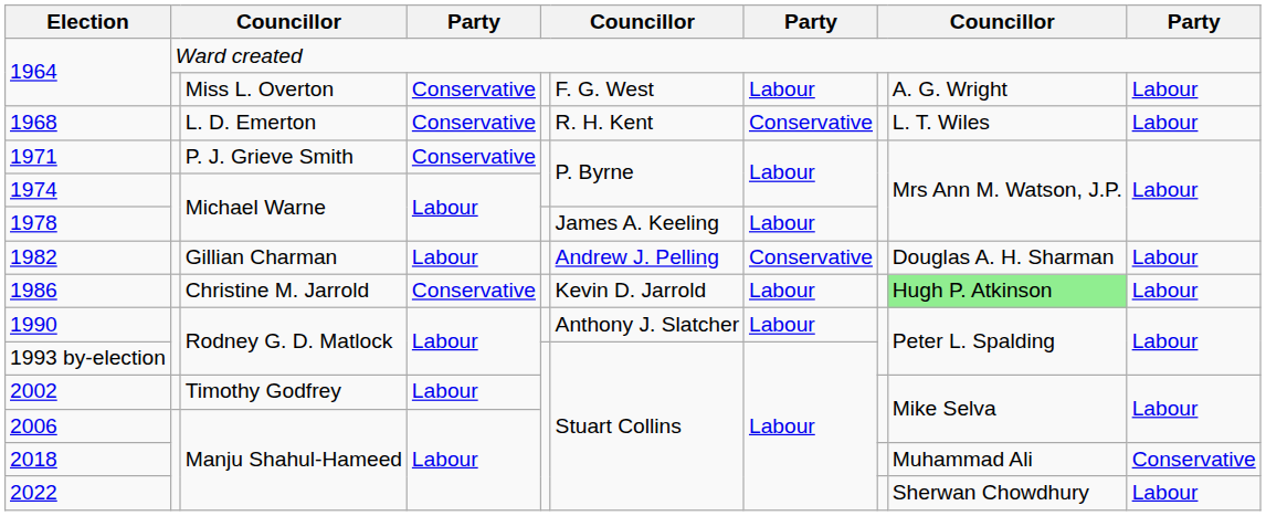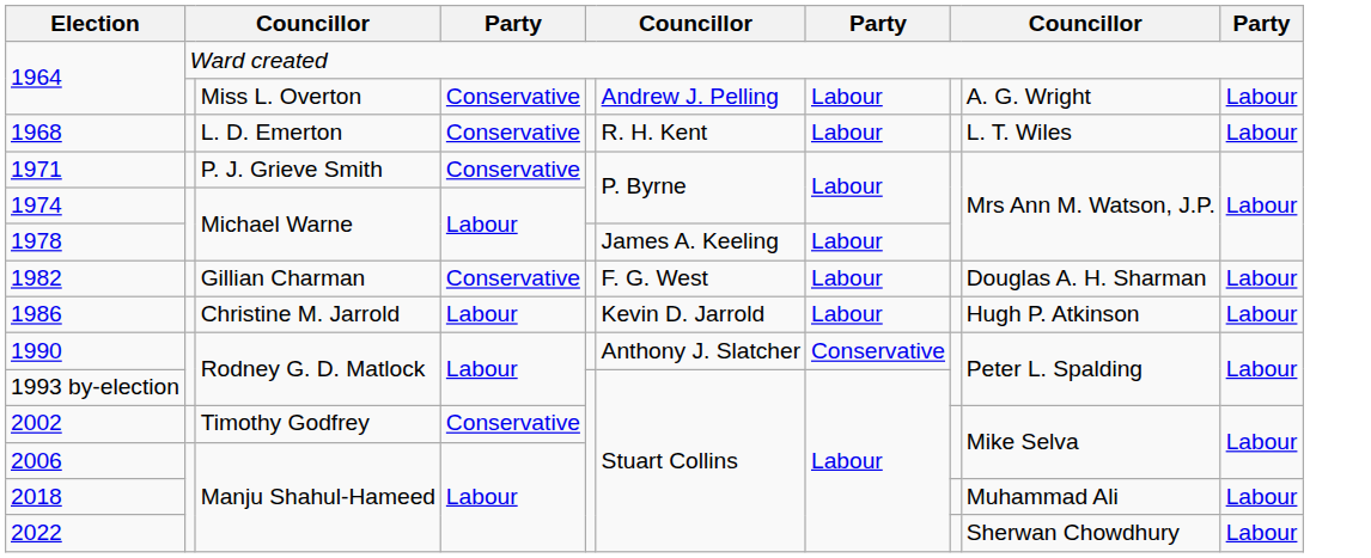1964 / Miss L. Overton | column 6: F. G. West -> Andrew J. Pelling
1968 | column 7: Conservative -> Labour
1982 | column 4: Labour -> Conservative
1982 | column 6: Andrew J. Pelling -> F. G. West
1982 | column 7: Conservative -> Labour
1986 | column 4: Conservative -> Labour
1986 | column 9: lightgreen background -> no background
1990 | column 7: Labour -> Conservative
2002 | column 4: Labour -> Conservative
2018 | column 10: Conservative -> Labour
